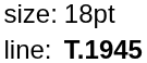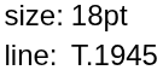line: | column 2: bold -> normal
